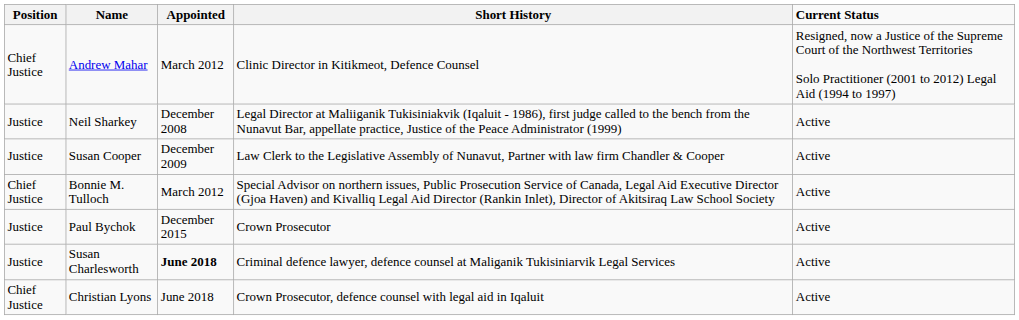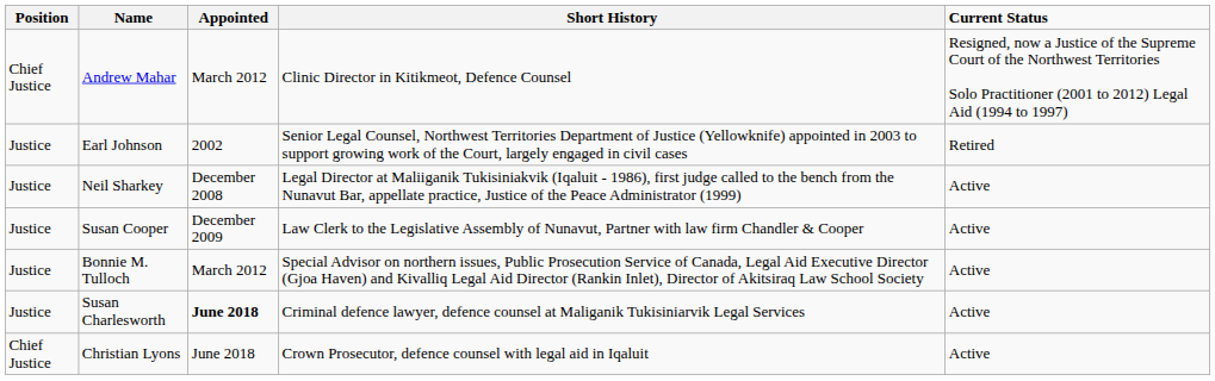+ row: Justice | Earl Johnson | 2002 | Senior Legal Counsel, Northwest Territories Department of Justice (Yellowknife) appointed in 2003 to support growing work of the Court, largely engaged in civil cases | Retired
Bonnie M. Tulloch | Position: Chief Justice -> Justice
- row: Justice | Paul Bychok | December 2015 | Crown Prosecutor | Active
